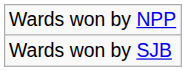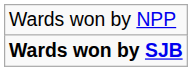row 2 | column 1: normal -> bold
